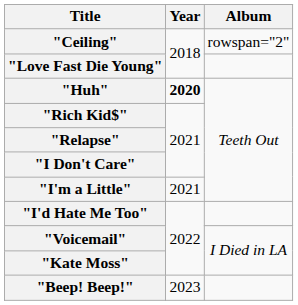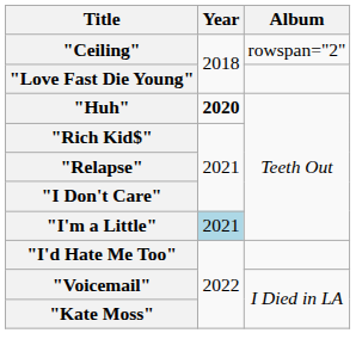"I'm a Little" | Year: no background -> lightblue background
- row: "Beep! Beep!" | 2023
